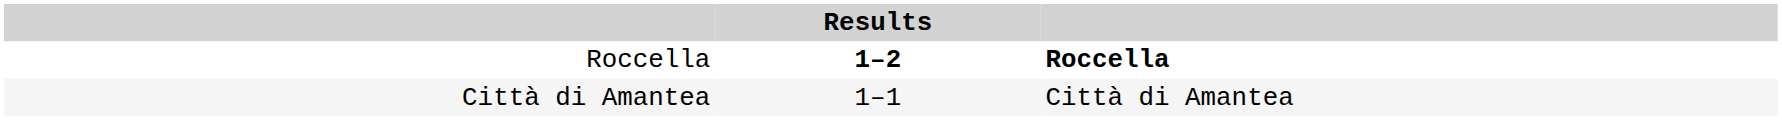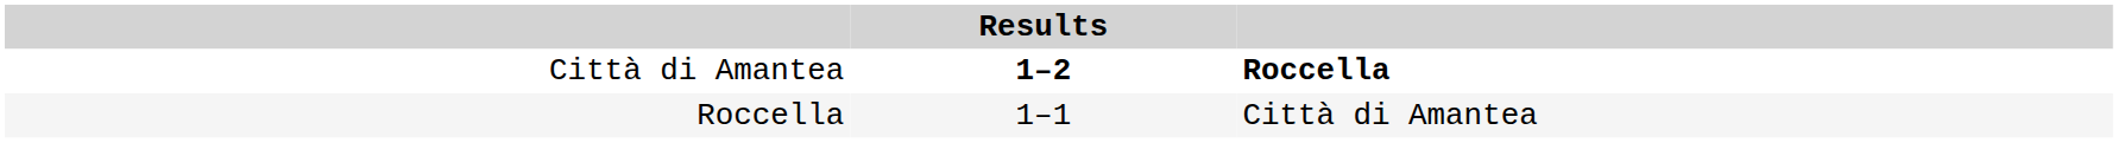row 2 | column 1: Roccella -> Città di Amantea
row 3 | column 1: Città di Amantea -> Roccella
